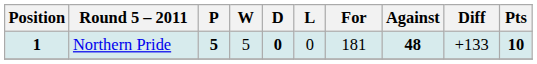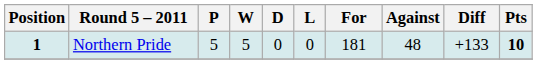Northern Pride | P: bold -> normal
Northern Pride | D: bold -> normal
Northern Pride | Against: bold -> normal
